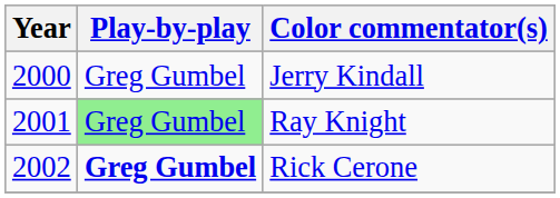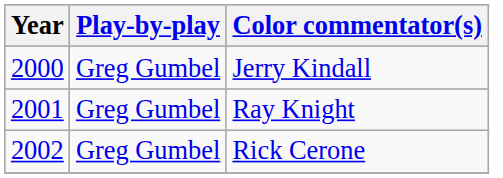Ray Knight | Play-by-play: lightgreen background -> no background
Rick Cerone | Play-by-play: bold -> normal
